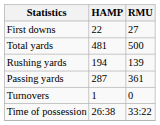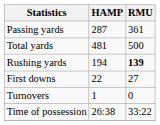rows swapped: First downs <-> Passing yards
Rushing yards | RMU: normal -> bold
